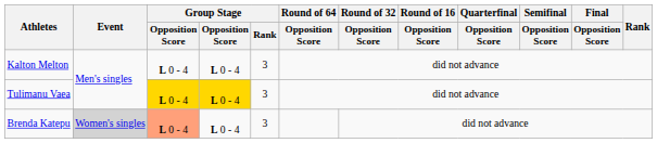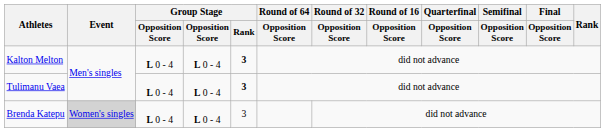Kalton Melton | Group Stage / Rank: normal -> bold
Tulimanu Vaea | column 3: gold background -> no background
Tulimanu Vaea | column 4: gold background -> no background
Tulimanu Vaea | Group Stage / Rank: normal -> bold
Brenda Katepu | column 3: lightsalmon background -> no background
